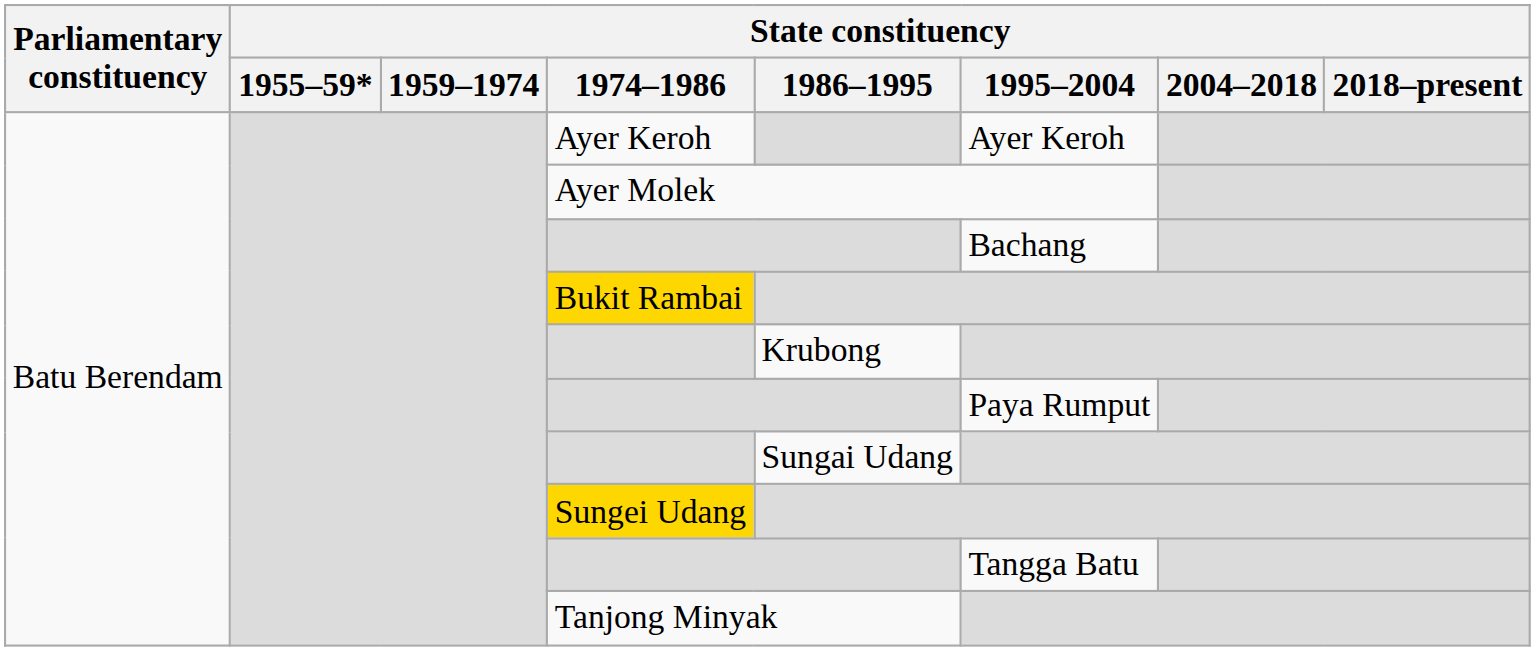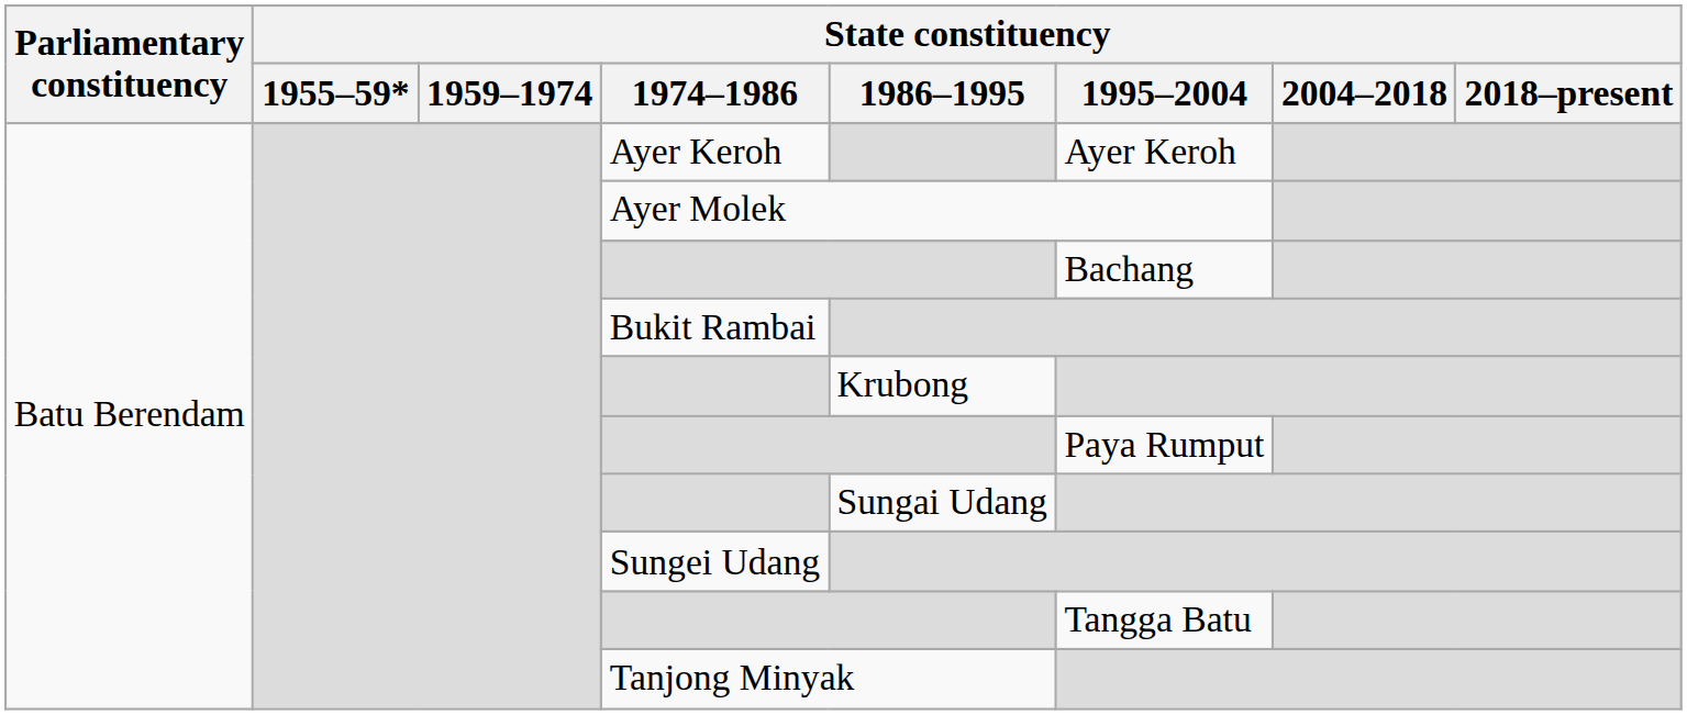Bukit Rambai | State constituency / 1974–1986: gold background -> no background
Sungei Udang | State constituency / 1974–1986: gold background -> no background
